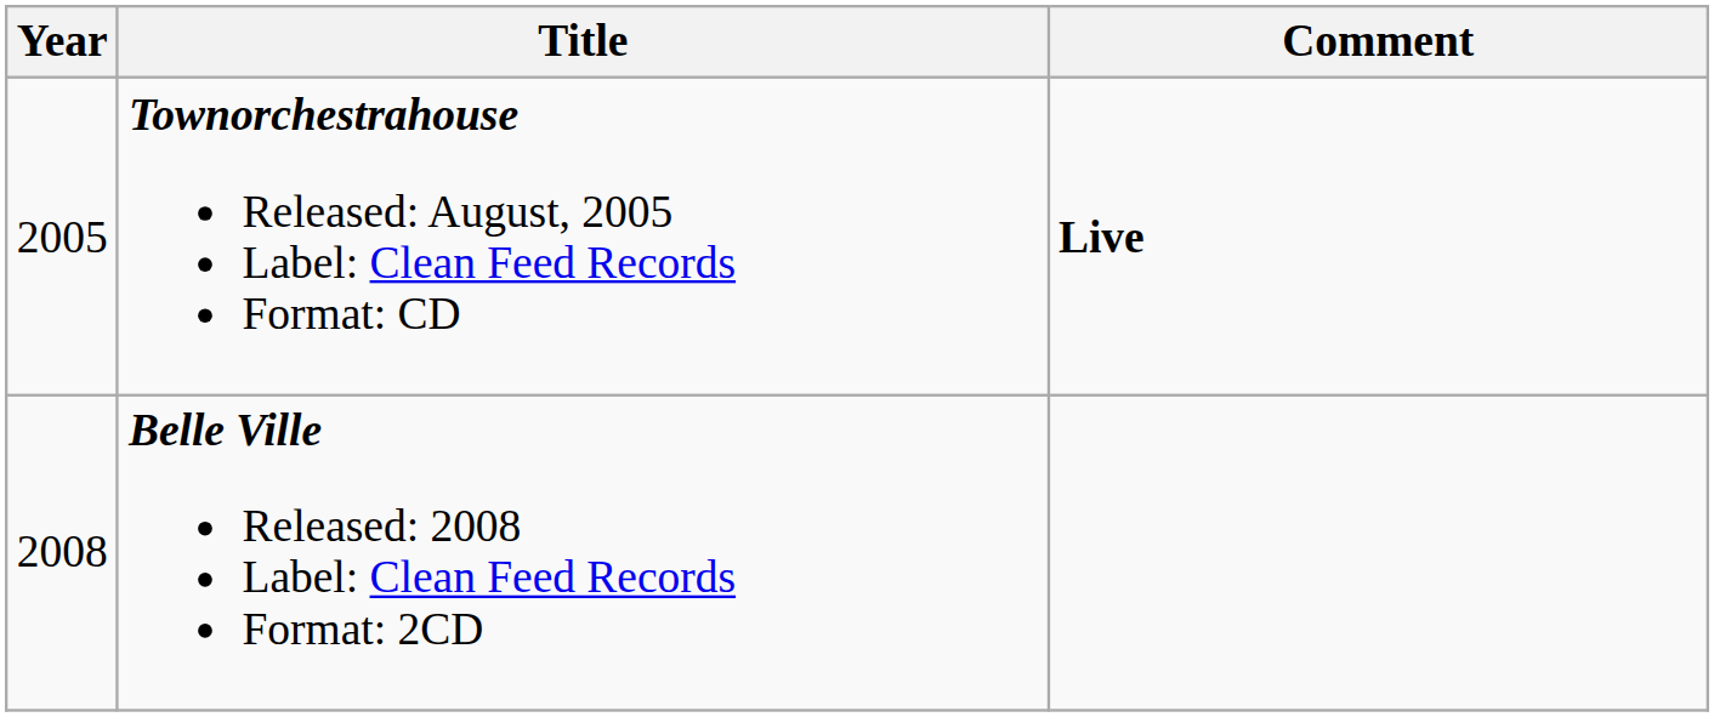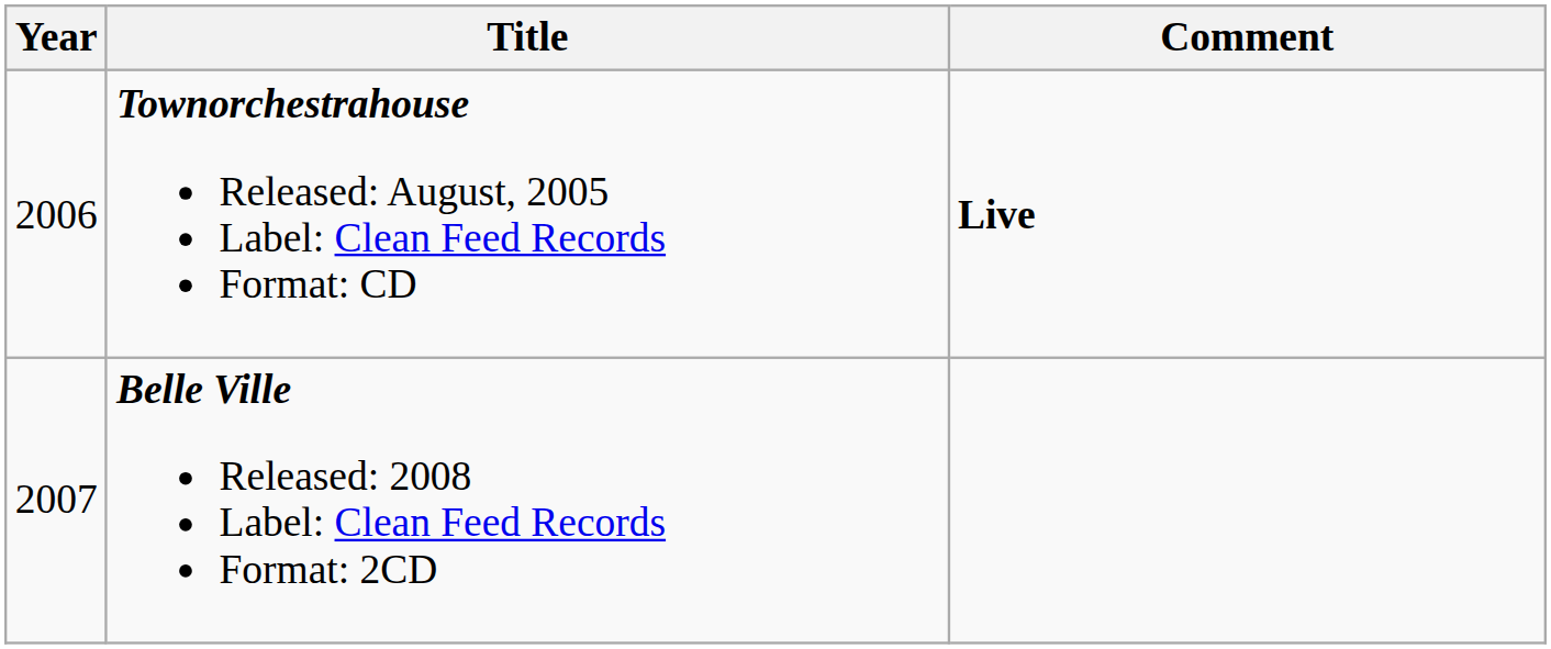row 2 | Year: 2005 -> 2006
row 3 | Year: 2008 -> 2007
